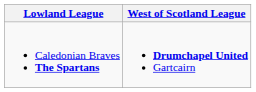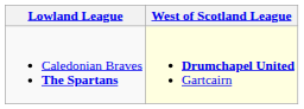Caledonian Braves The Spartans | West of Scotland League: no background -> lightyellow background
